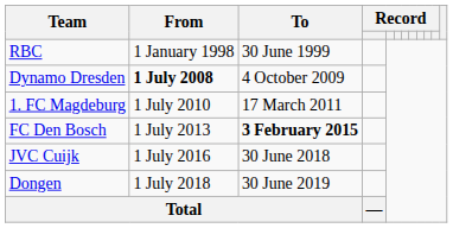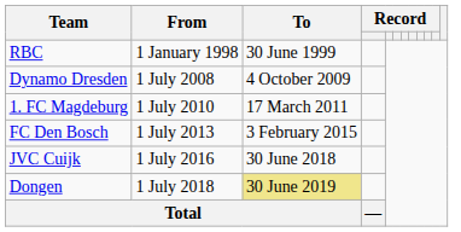Dynamo Dresden | From: bold -> normal
FC Den Bosch | To: bold -> normal
Dongen | To: no background -> khaki background
